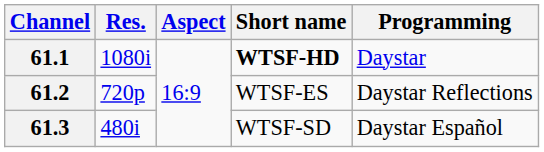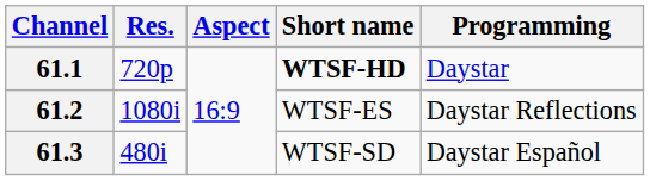61.1 | Res.: 1080i -> 720p
61.2 | Res.: 720p -> 1080i
